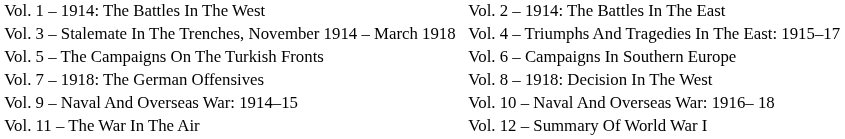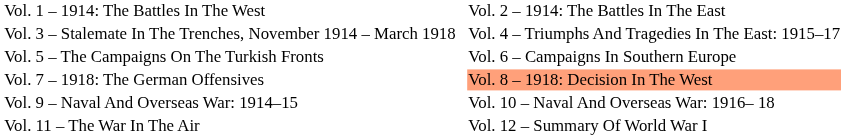Vol. 7 – 1918: The German Offensives | column 2: no background -> lightsalmon background
